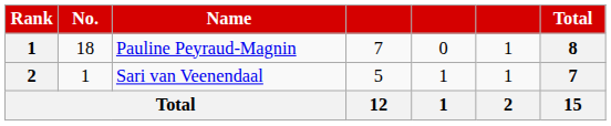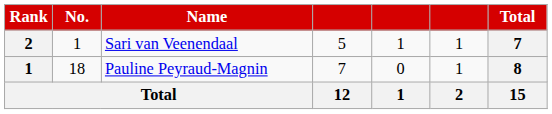rows swapped: Pauline Peyraud-Magnin <-> Sari van Veenendaal
